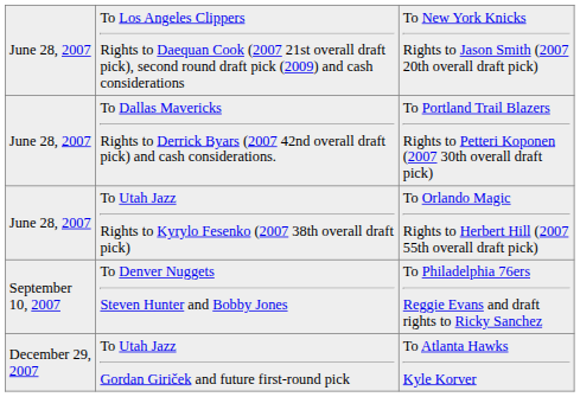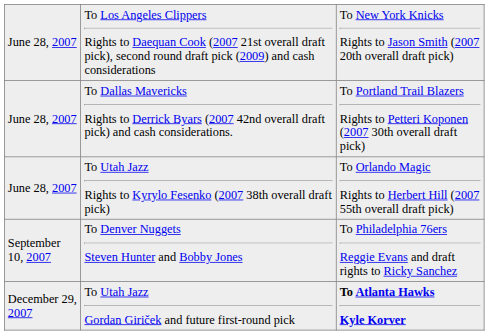To Utah Jazz Gordan Giriček and future first-round pick | column 3: normal -> bold
